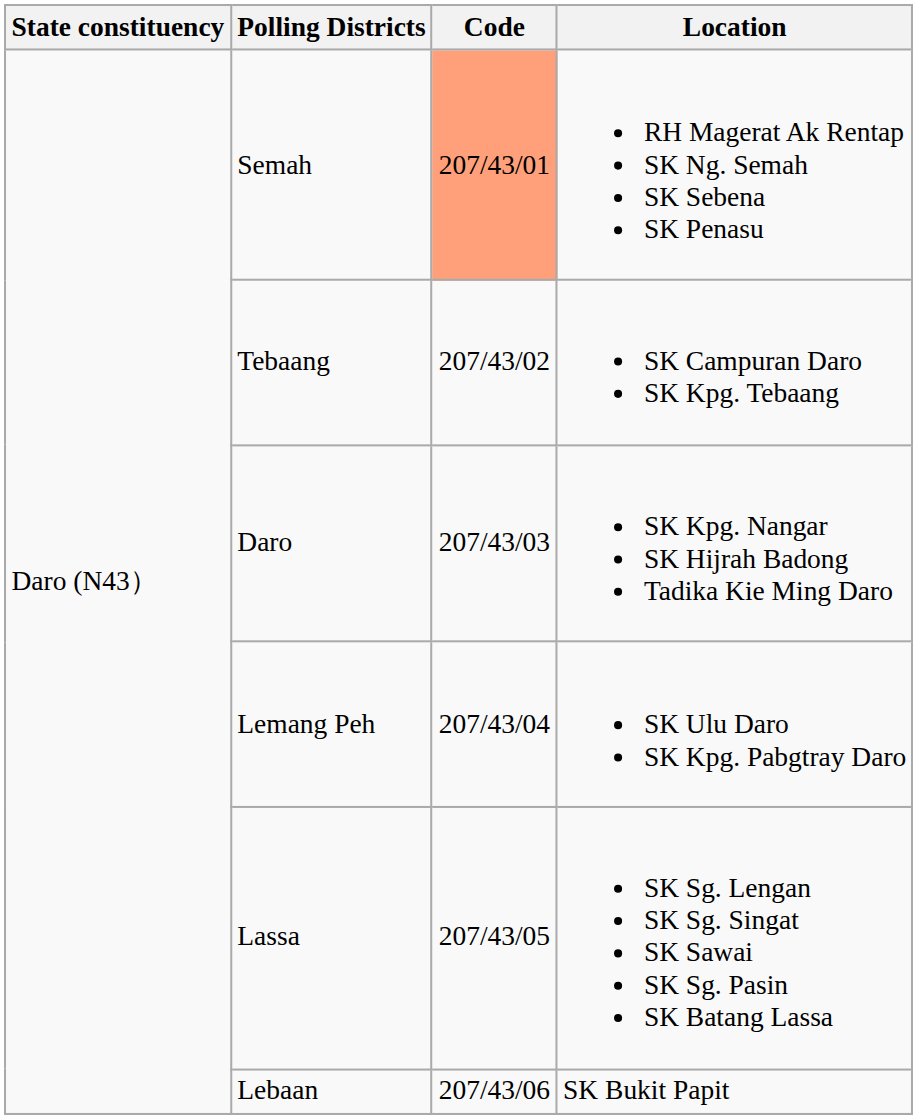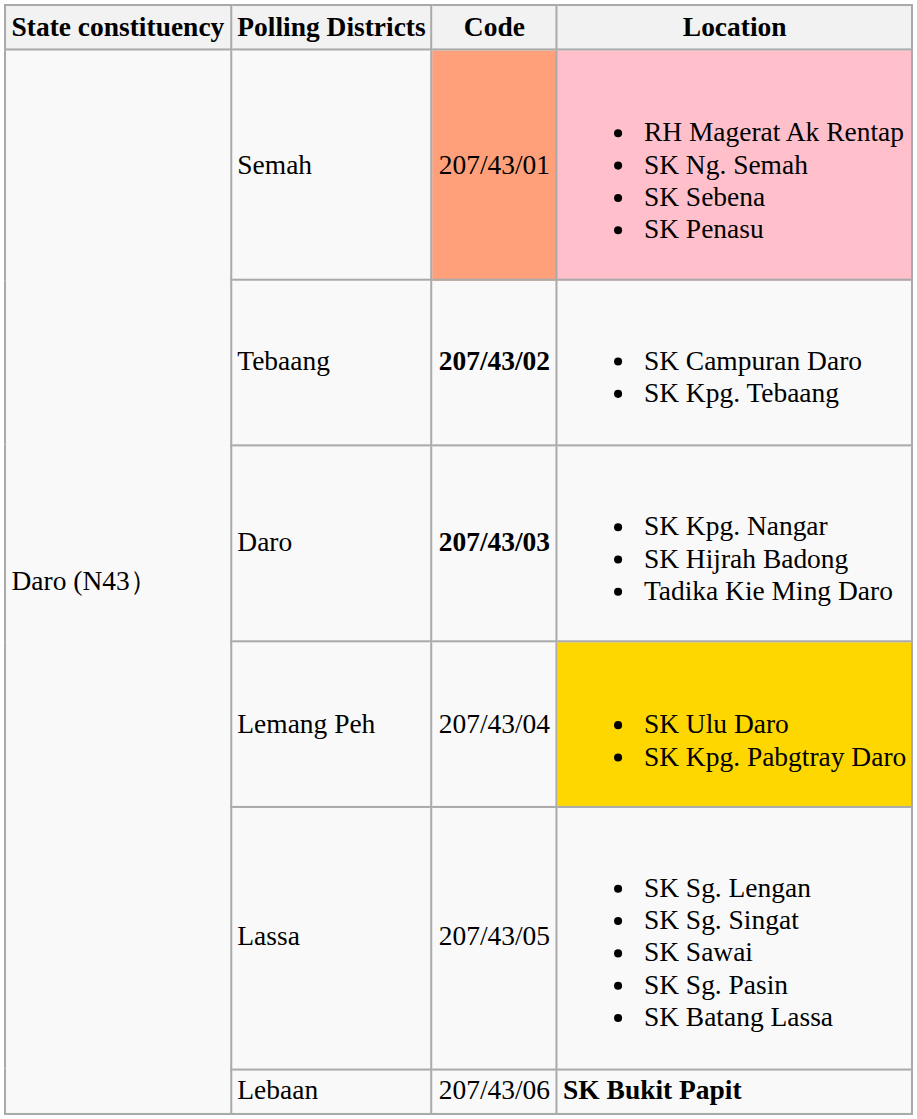Semah | Location: no background -> pink background
Tebaang | Code: normal -> bold
Daro | Code: normal -> bold
Lemang Peh | Location: no background -> gold background
Lebaan | Location: normal -> bold
